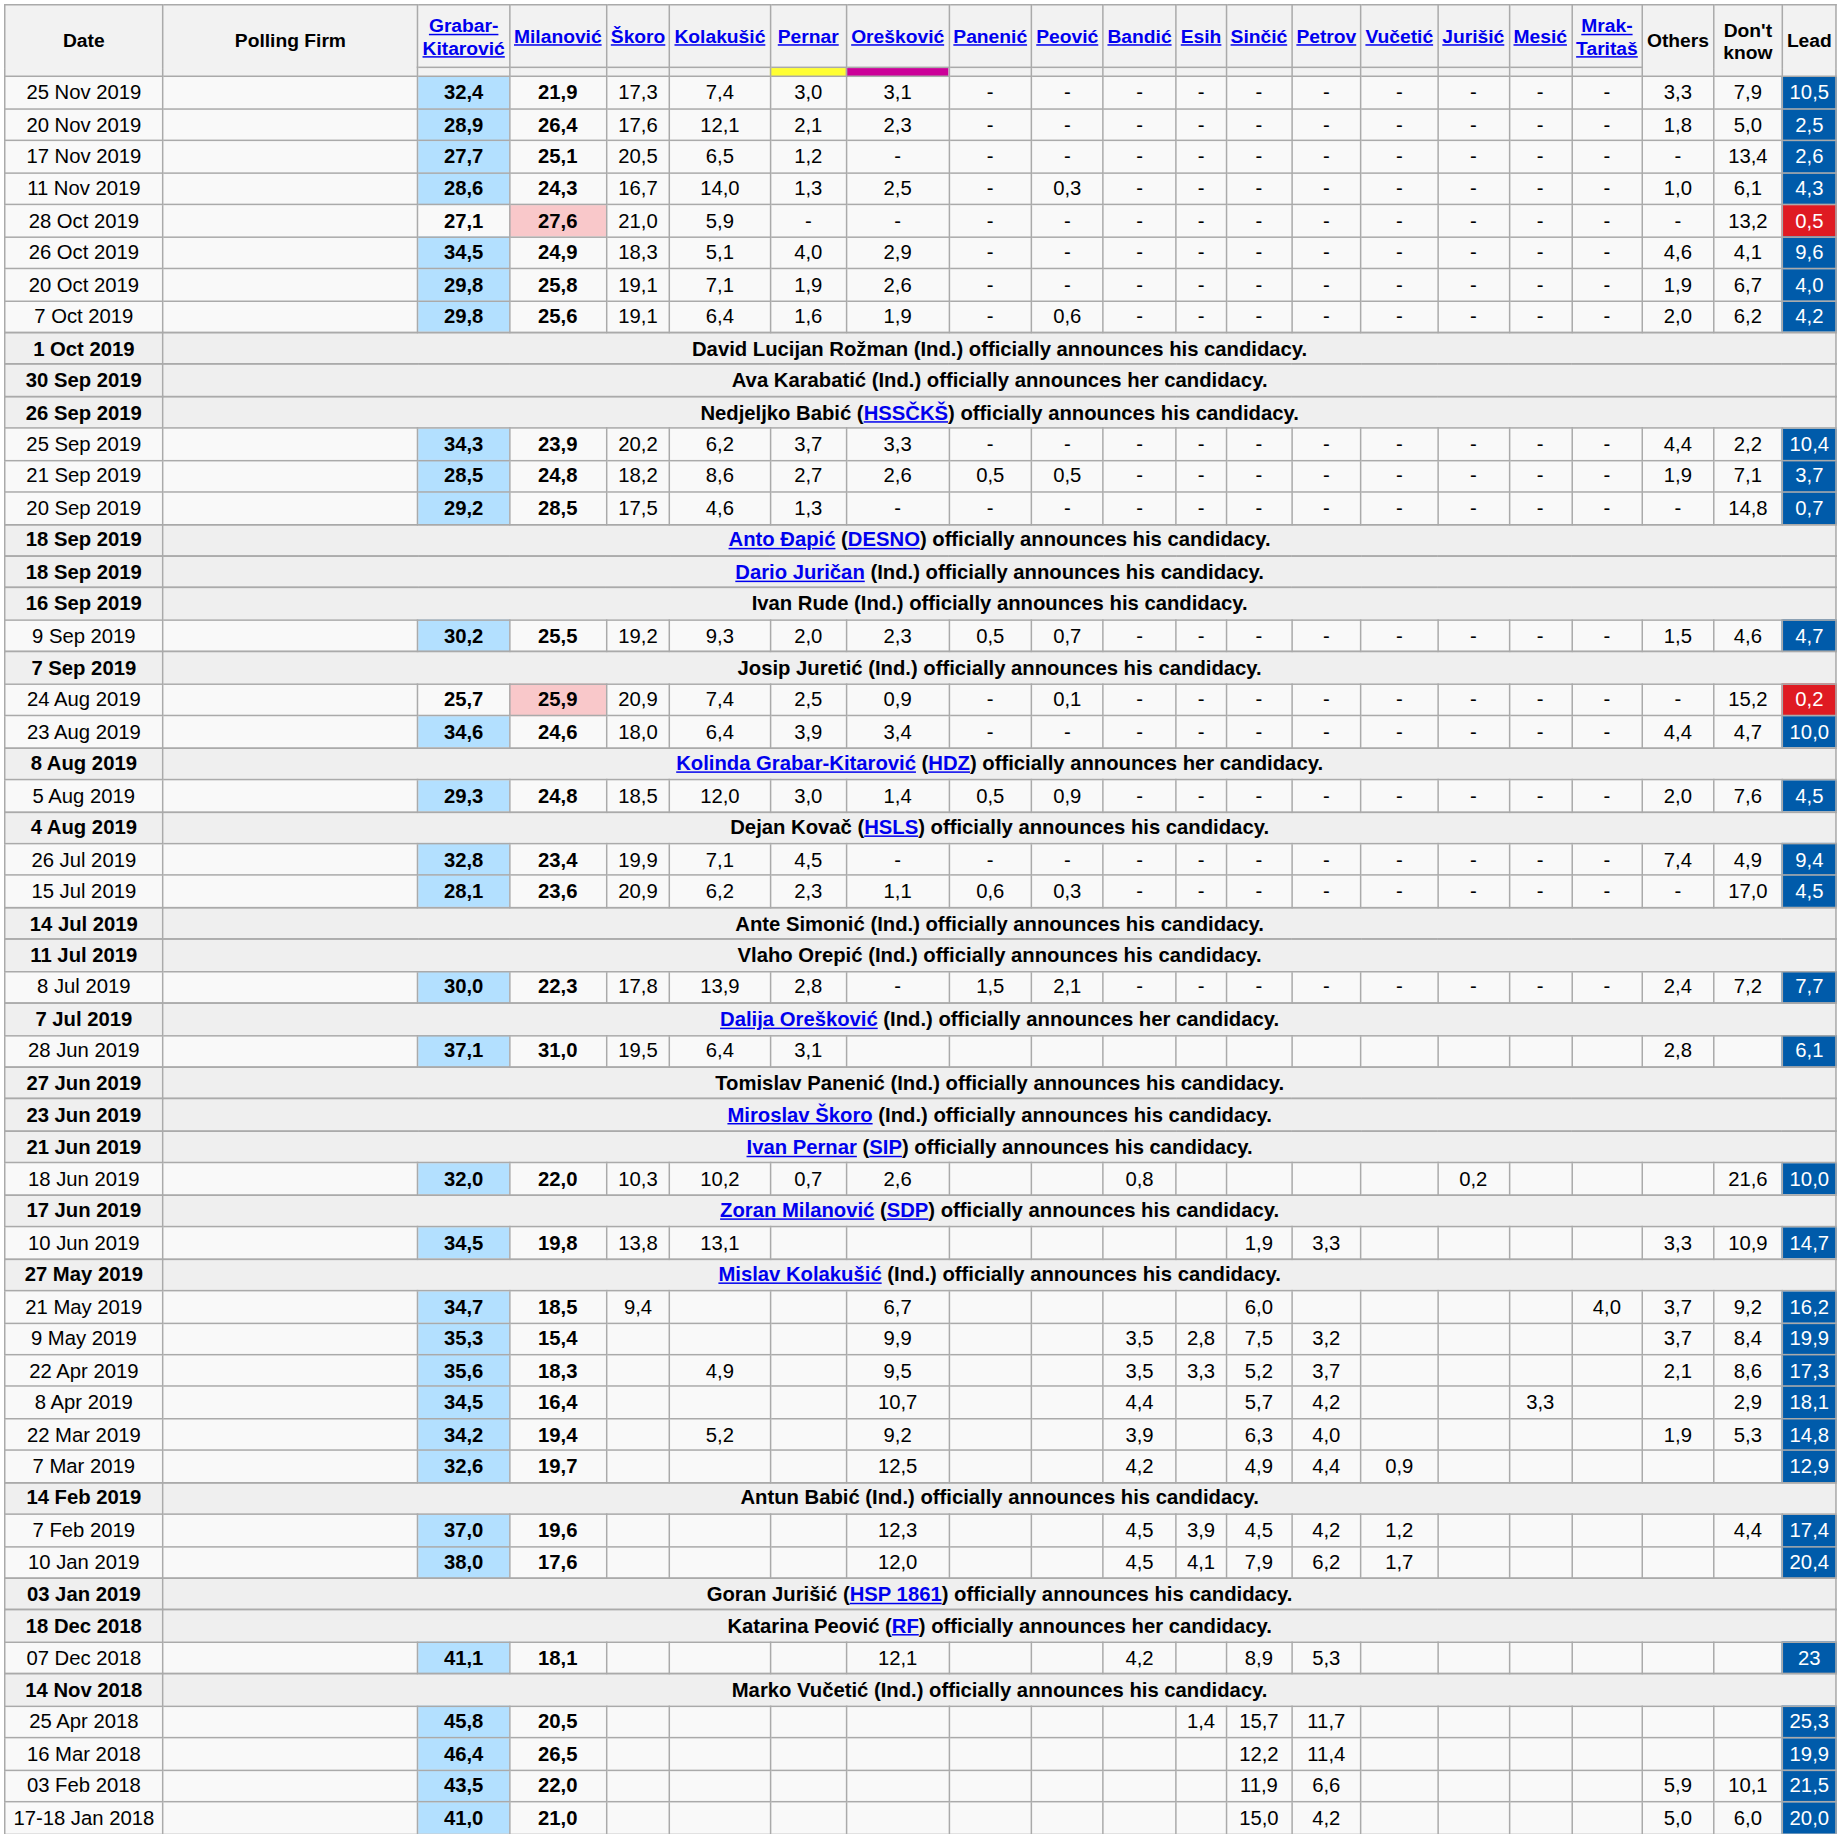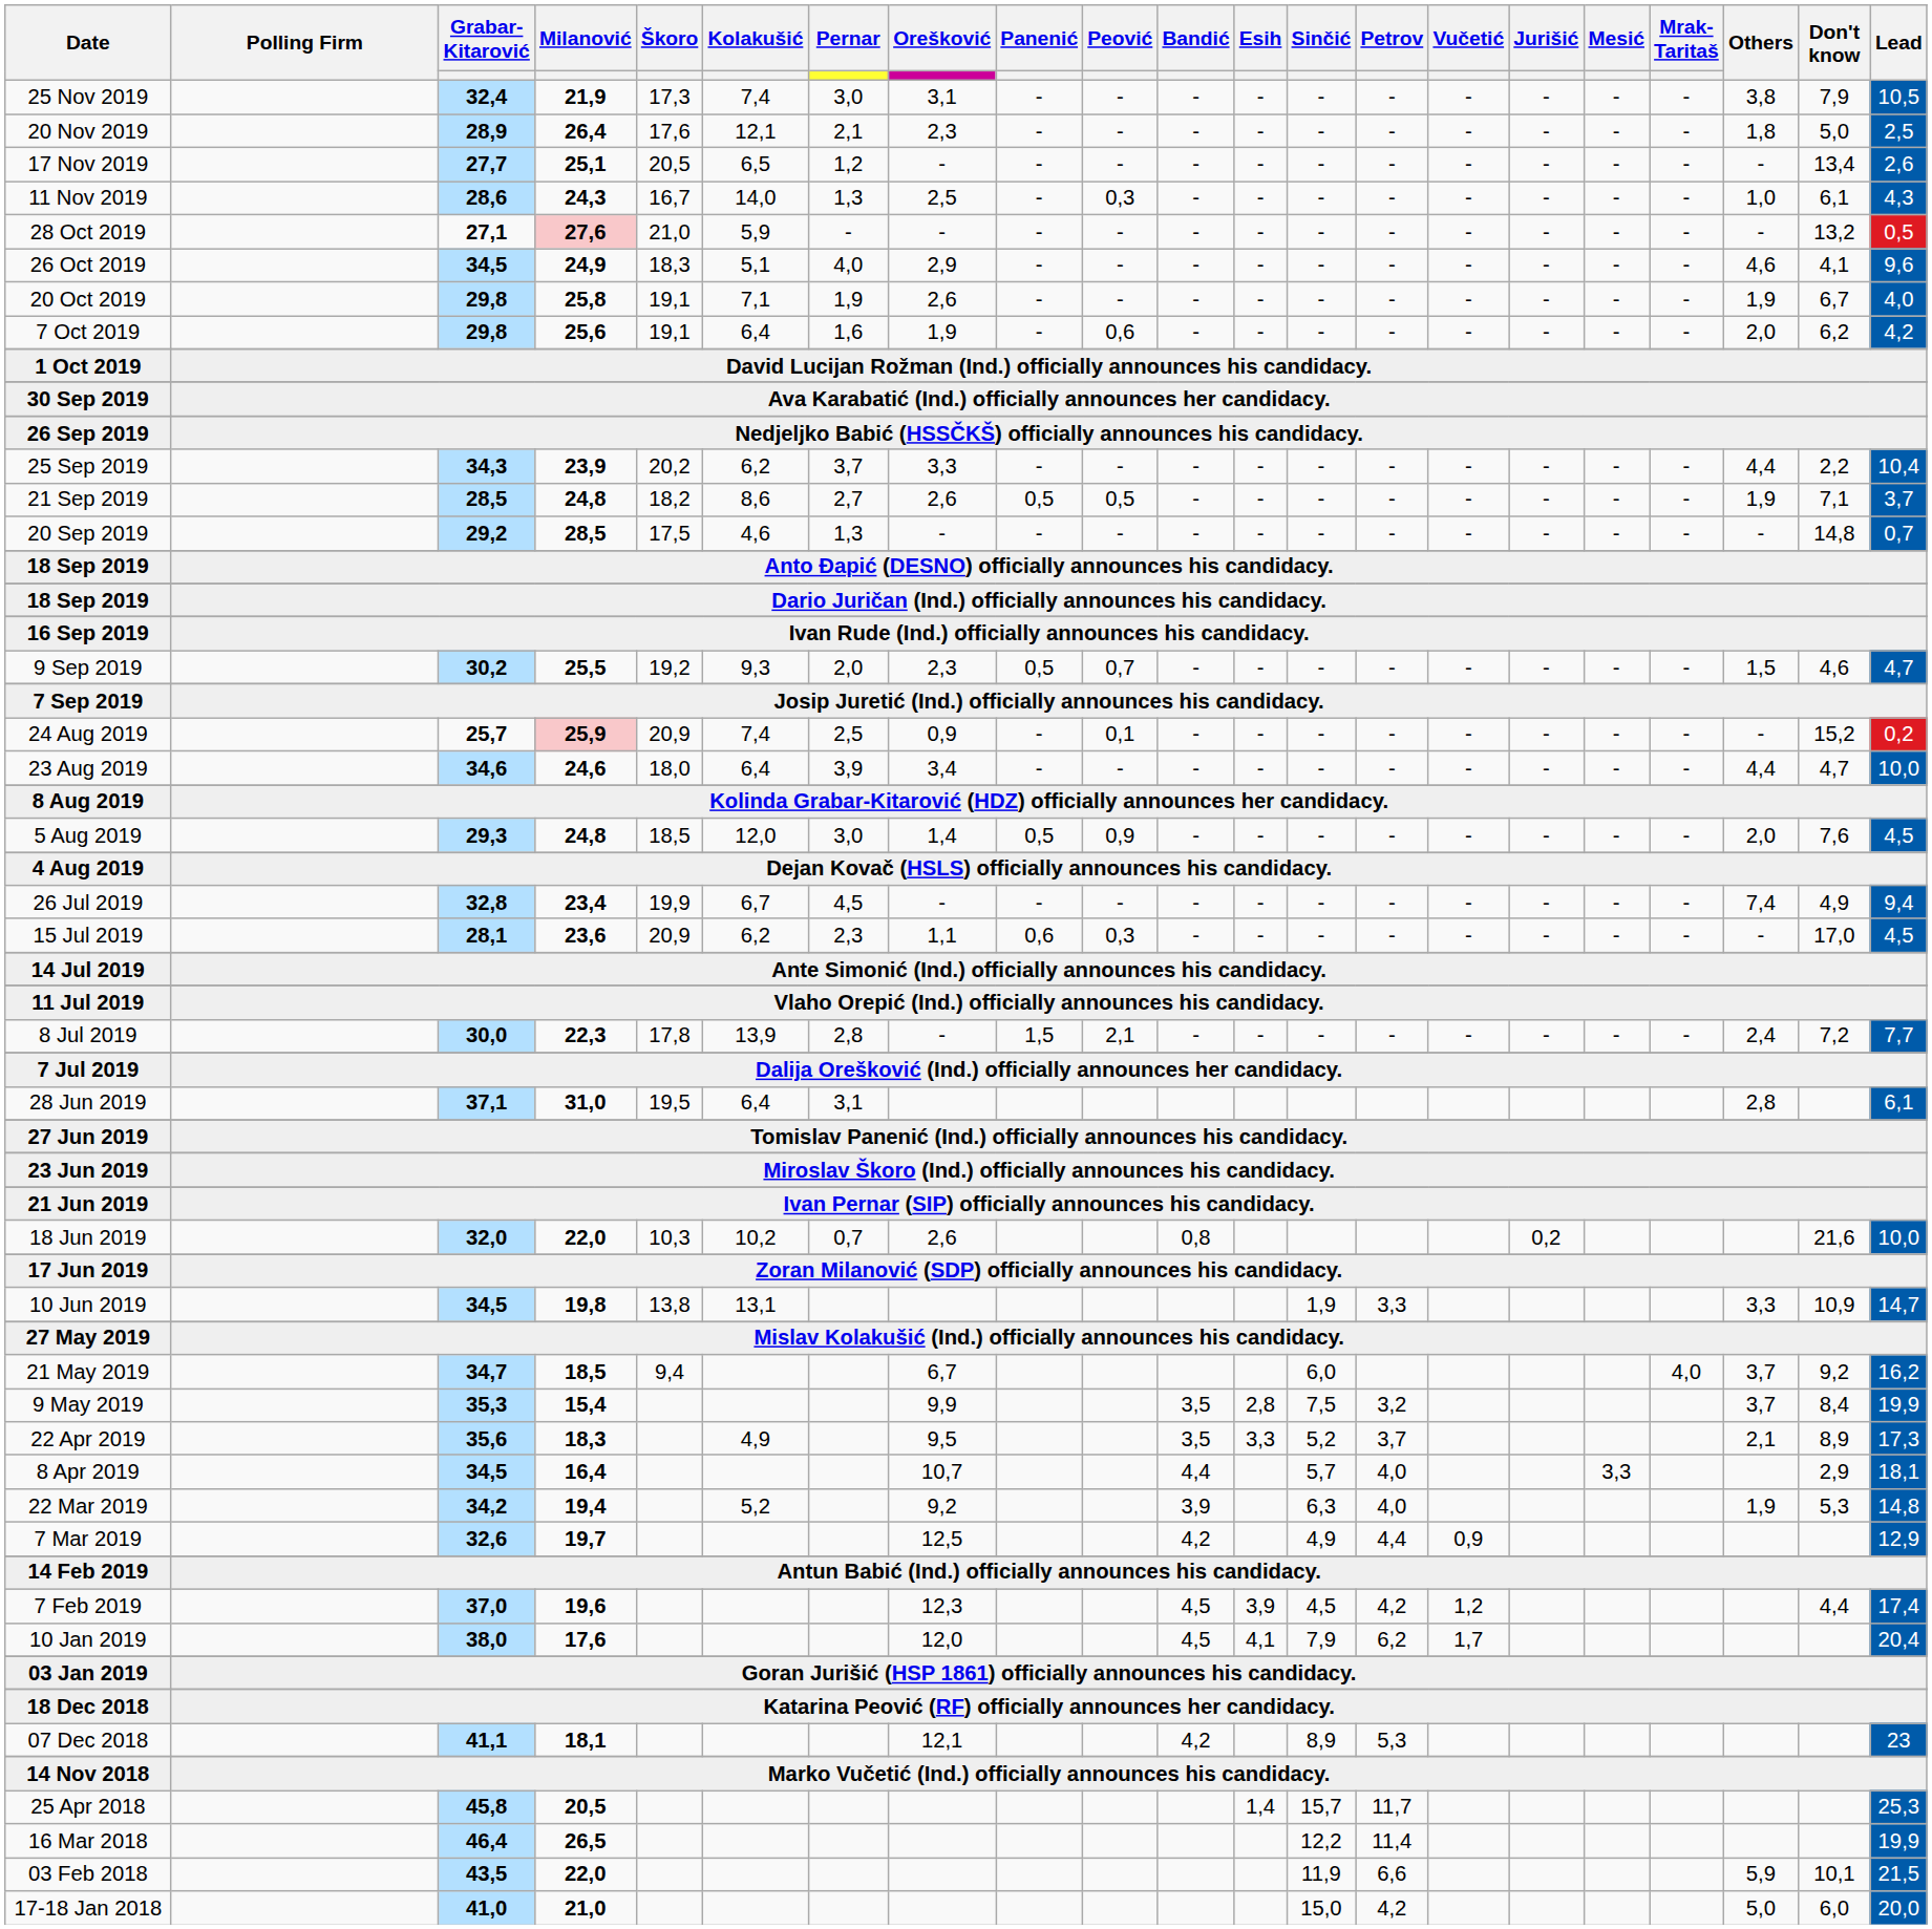25 Nov 2019 | Others: 3,3 -> 3,8
26 Jul 2019 | Kolakušić: 7,1 -> 6,7
22 Apr 2019 | Don't know: 8,6 -> 8,9
8 Apr 2019 | Petrov: 4,2 -> 4,0
